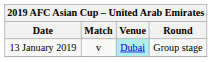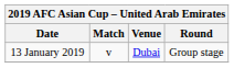13 January 2019 | Venue: paleturquoise background -> no background
